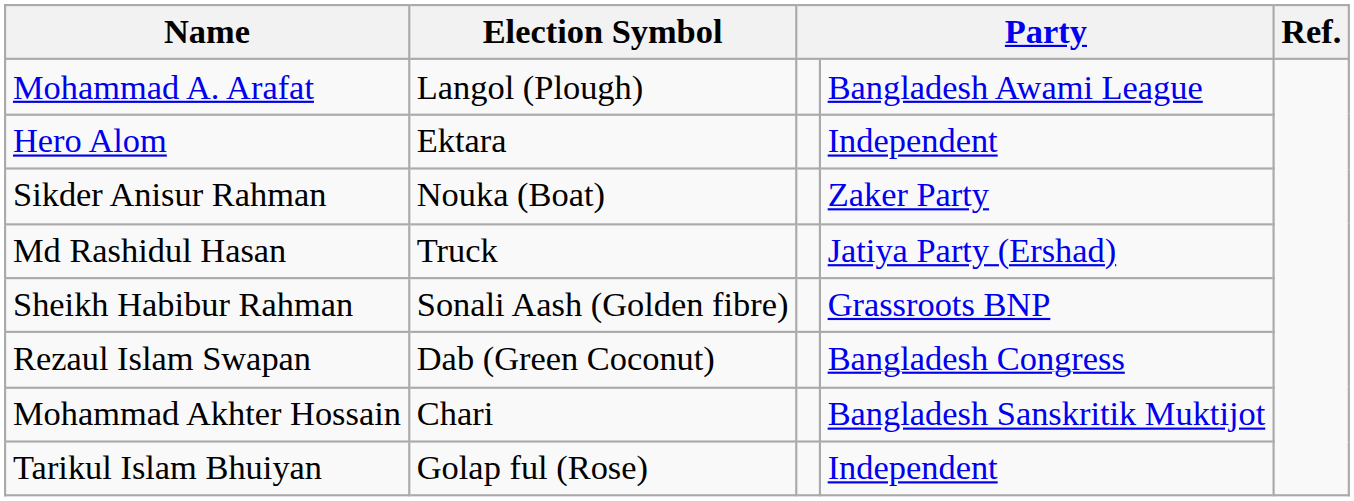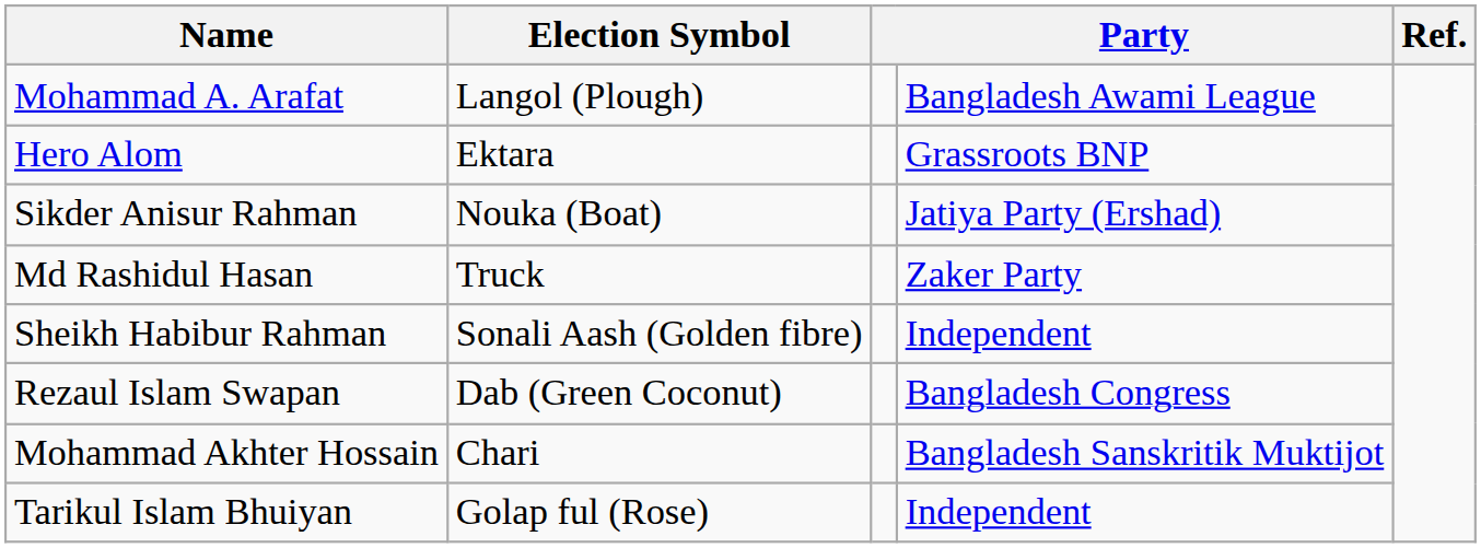Hero Alom | Party: Independent -> Grassroots BNP
Sikder Anisur Rahman | Party: Zaker Party -> Jatiya Party (Ershad)
Md Rashidul Hasan | Party: Jatiya Party (Ershad) -> Zaker Party
Sheikh Habibur Rahman | Party: Grassroots BNP -> Independent
